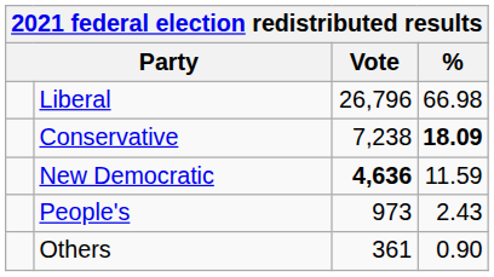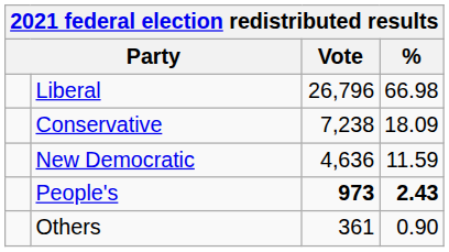Conservative | %: bold -> normal
New Democratic | Vote: bold -> normal
People's | Vote: normal -> bold
People's | %: normal -> bold
